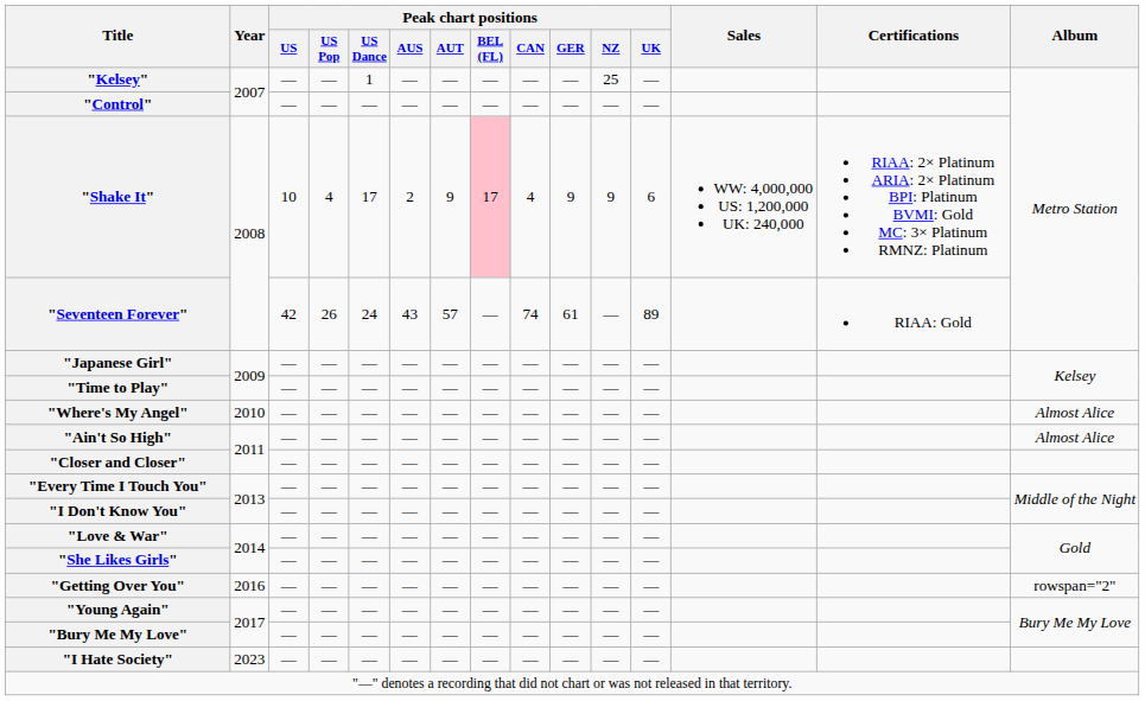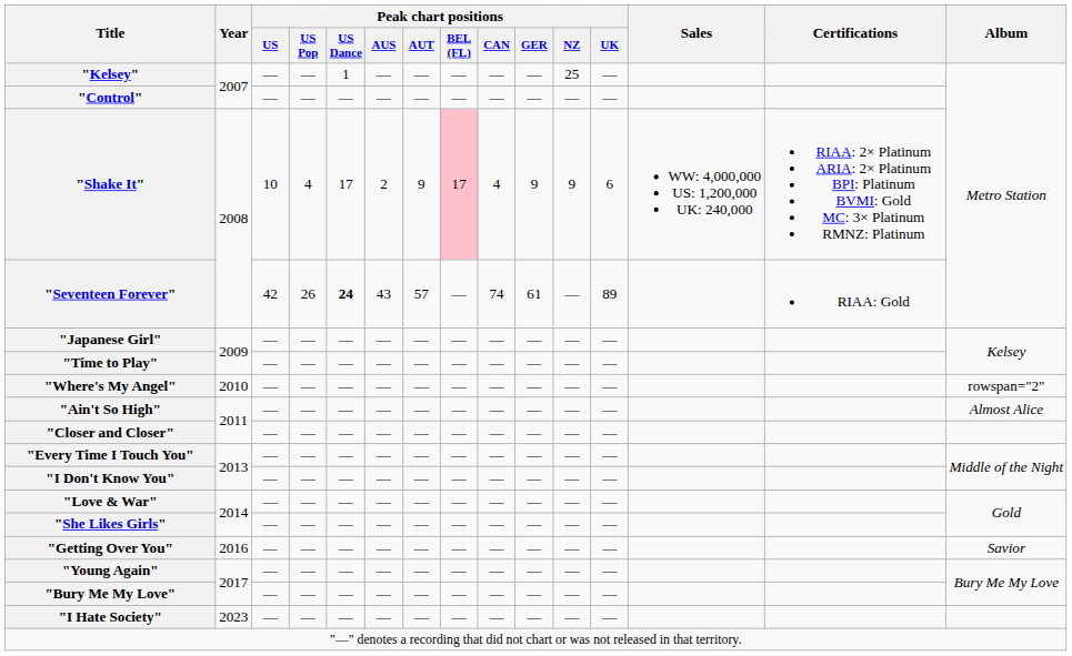"Seventeen Forever" | Peak chart positions / US Dance: normal -> bold
"Where's My Angel" | Album: Almost Alice -> rowspan="2"
"Getting Over You" | Album: rowspan="2" -> Savior
